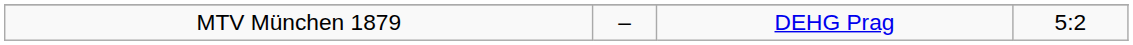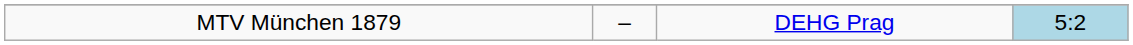MTV München 1879 | column 4: no background -> lightblue background
